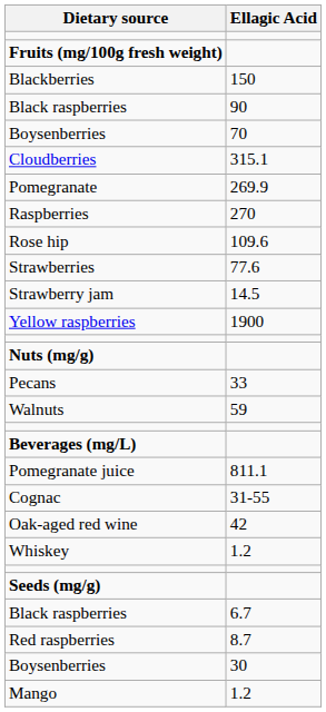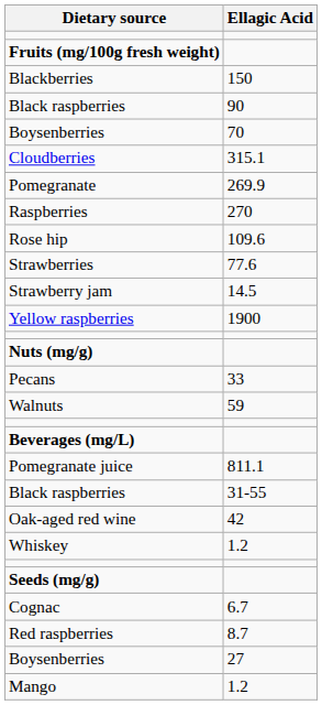row 21 | Dietary source: Cognac -> Black raspberries
row 26 | Dietary source: Black raspberries -> Cognac
row 28 | Ellagic Acid: 30 -> 27
